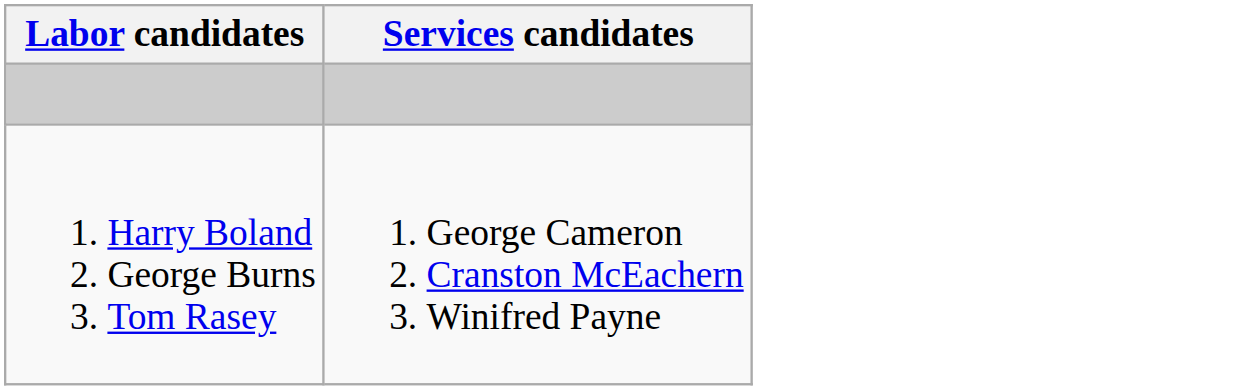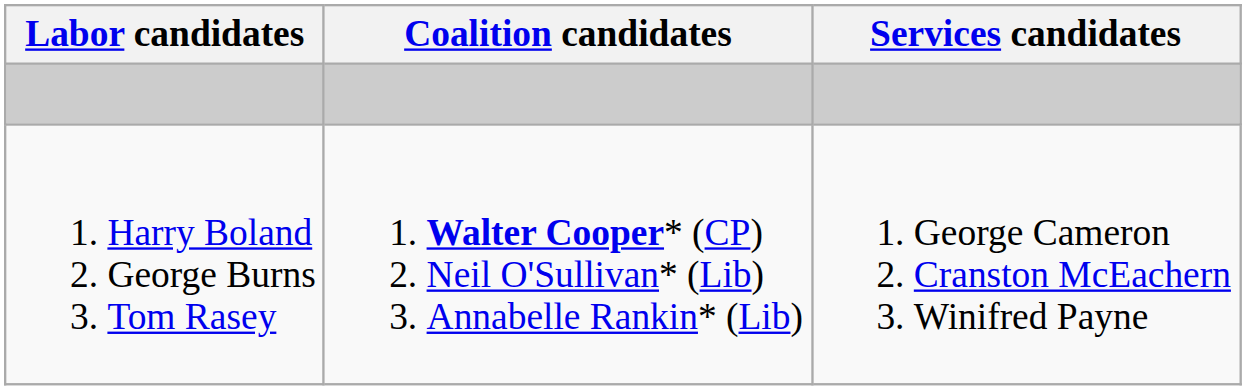+ column: Coalition candidates | Walter Cooper* (CP) Neil O'Sullivan* (Lib) Annabelle Rankin* (Lib)
